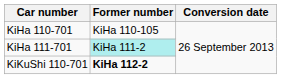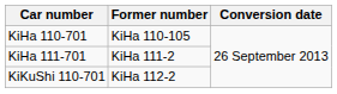KiHa 111-701 | Former number: paleturquoise background -> no background
KiKuShi 110-701 | Former number: bold -> normal
